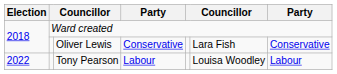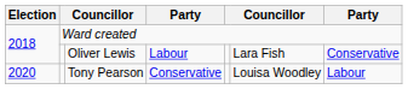Oliver Lewis | column 4: Conservative -> Labour
Tony Pearson | Election: 2022 -> 2020
Tony Pearson | column 4: Labour -> Conservative
